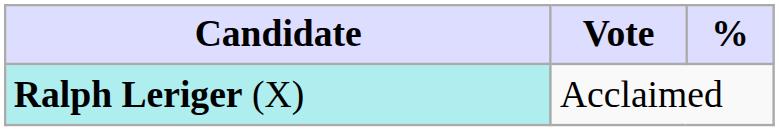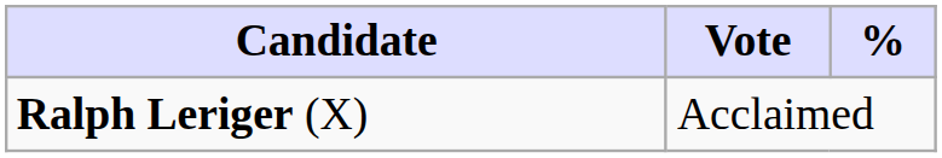Ralph Leriger (X) | Candidate: paleturquoise background -> no background
